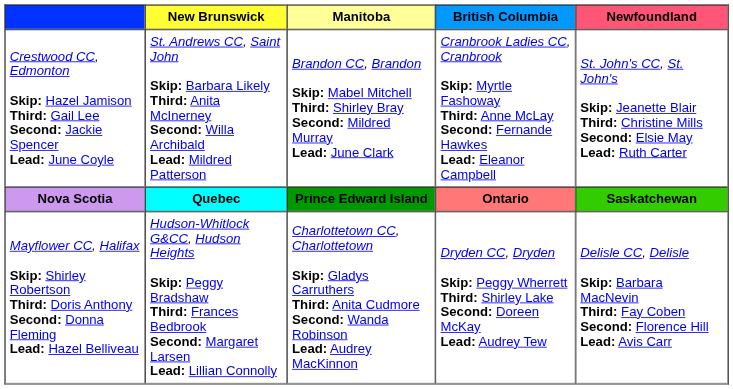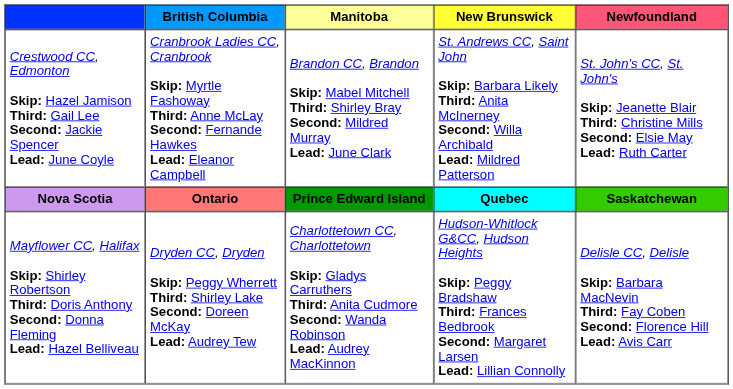columns swapped: British Columbia <-> New Brunswick
